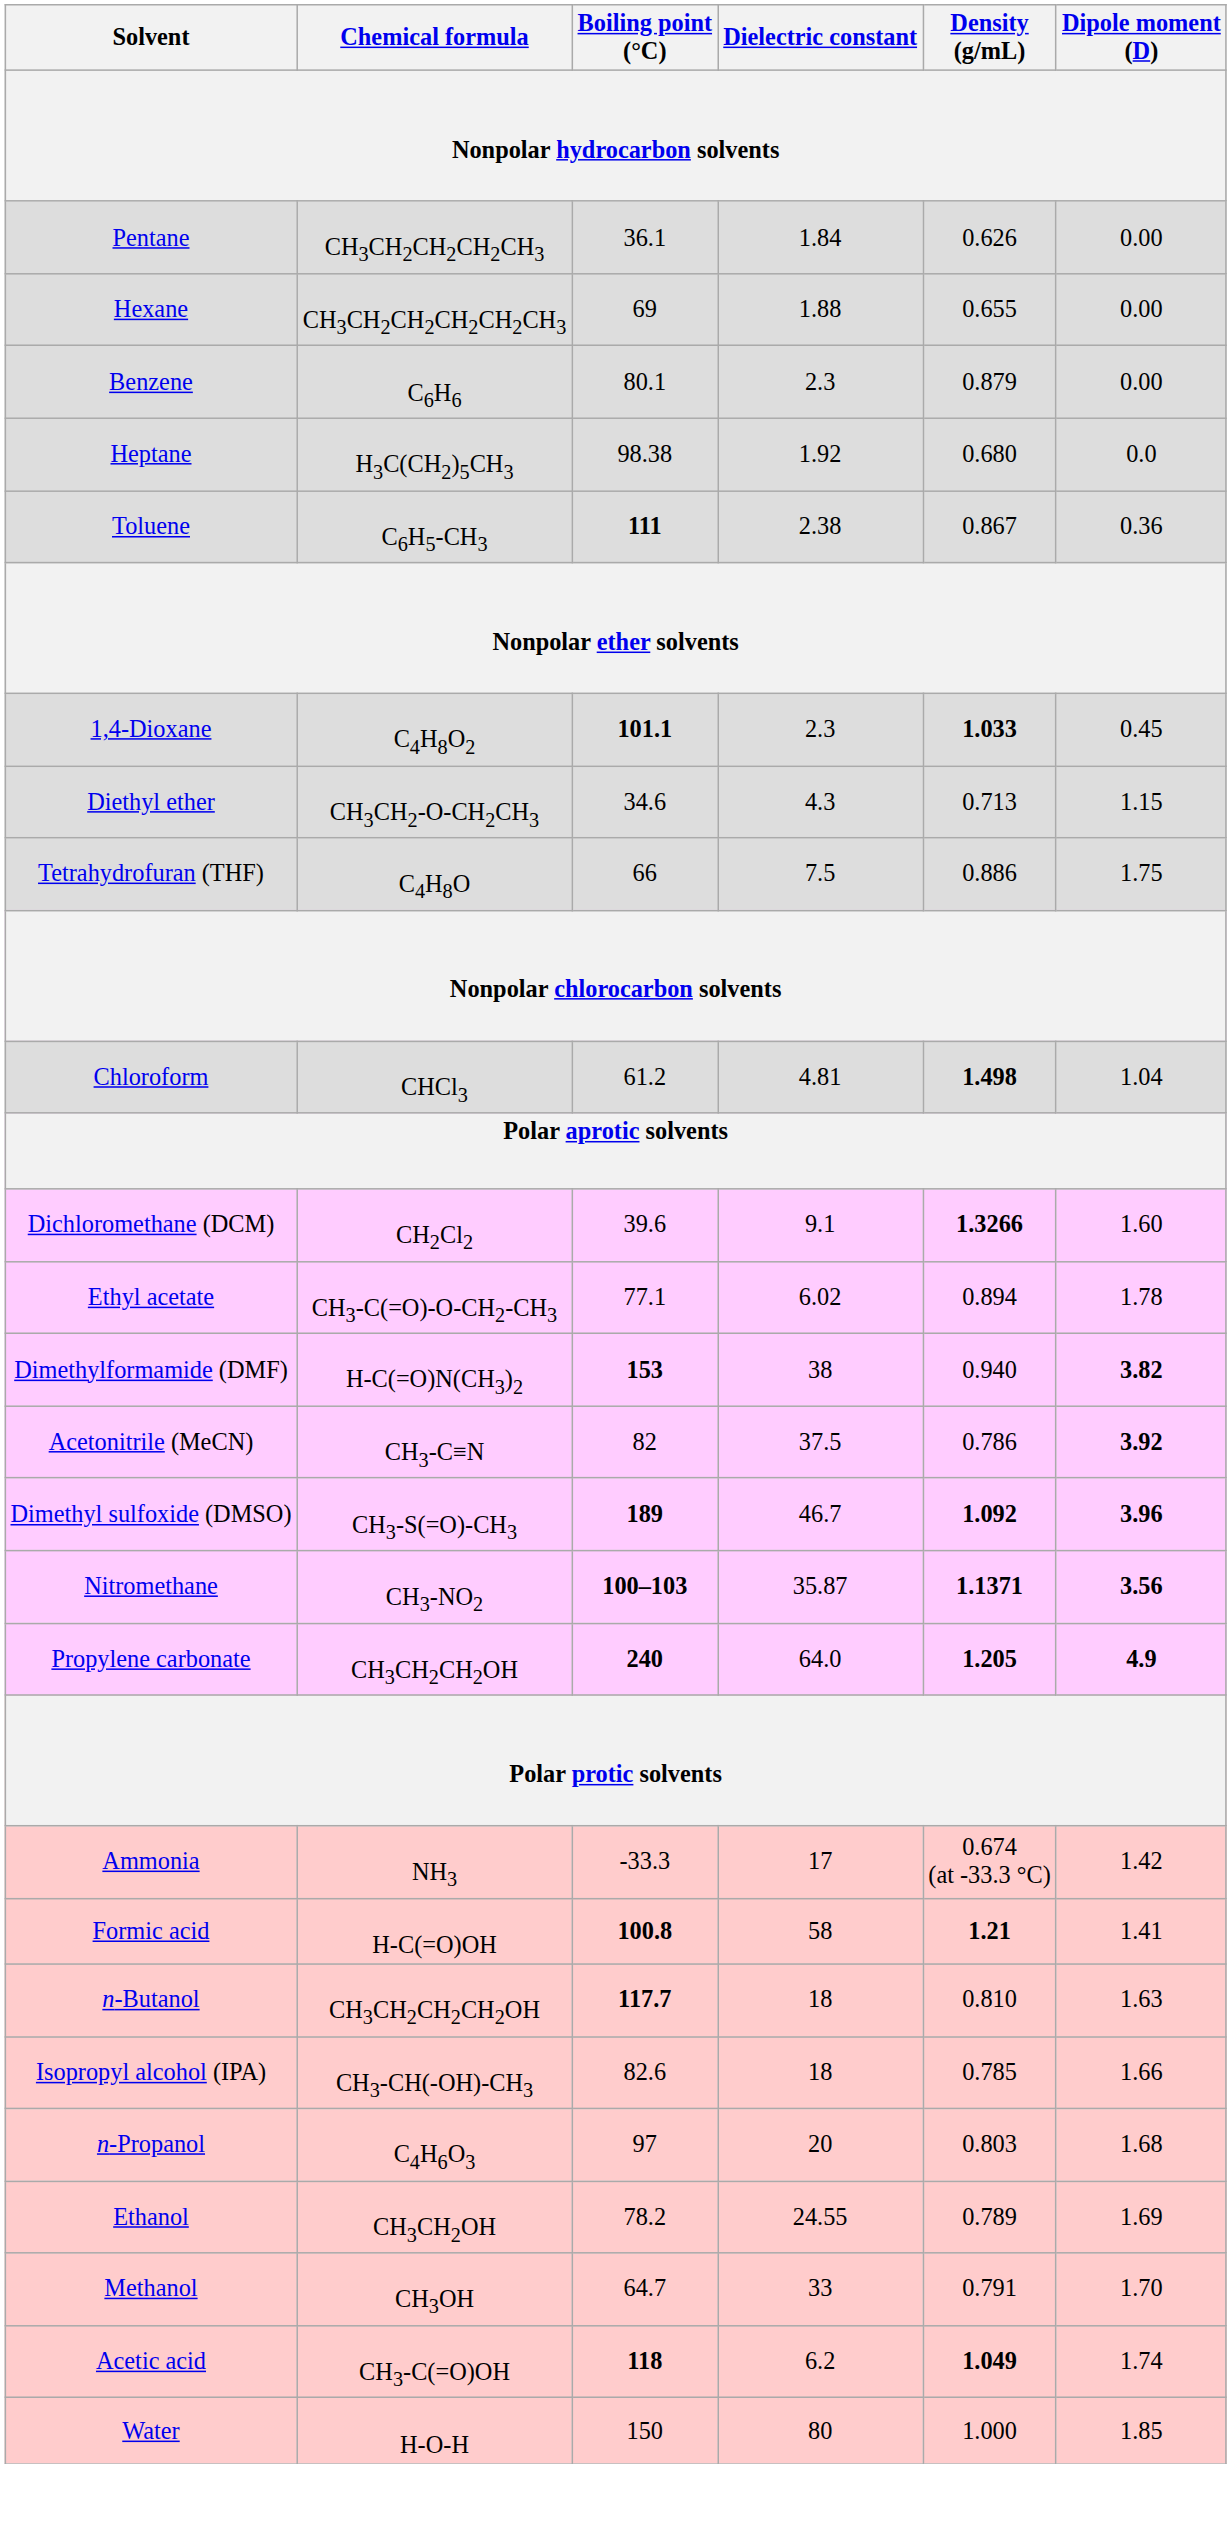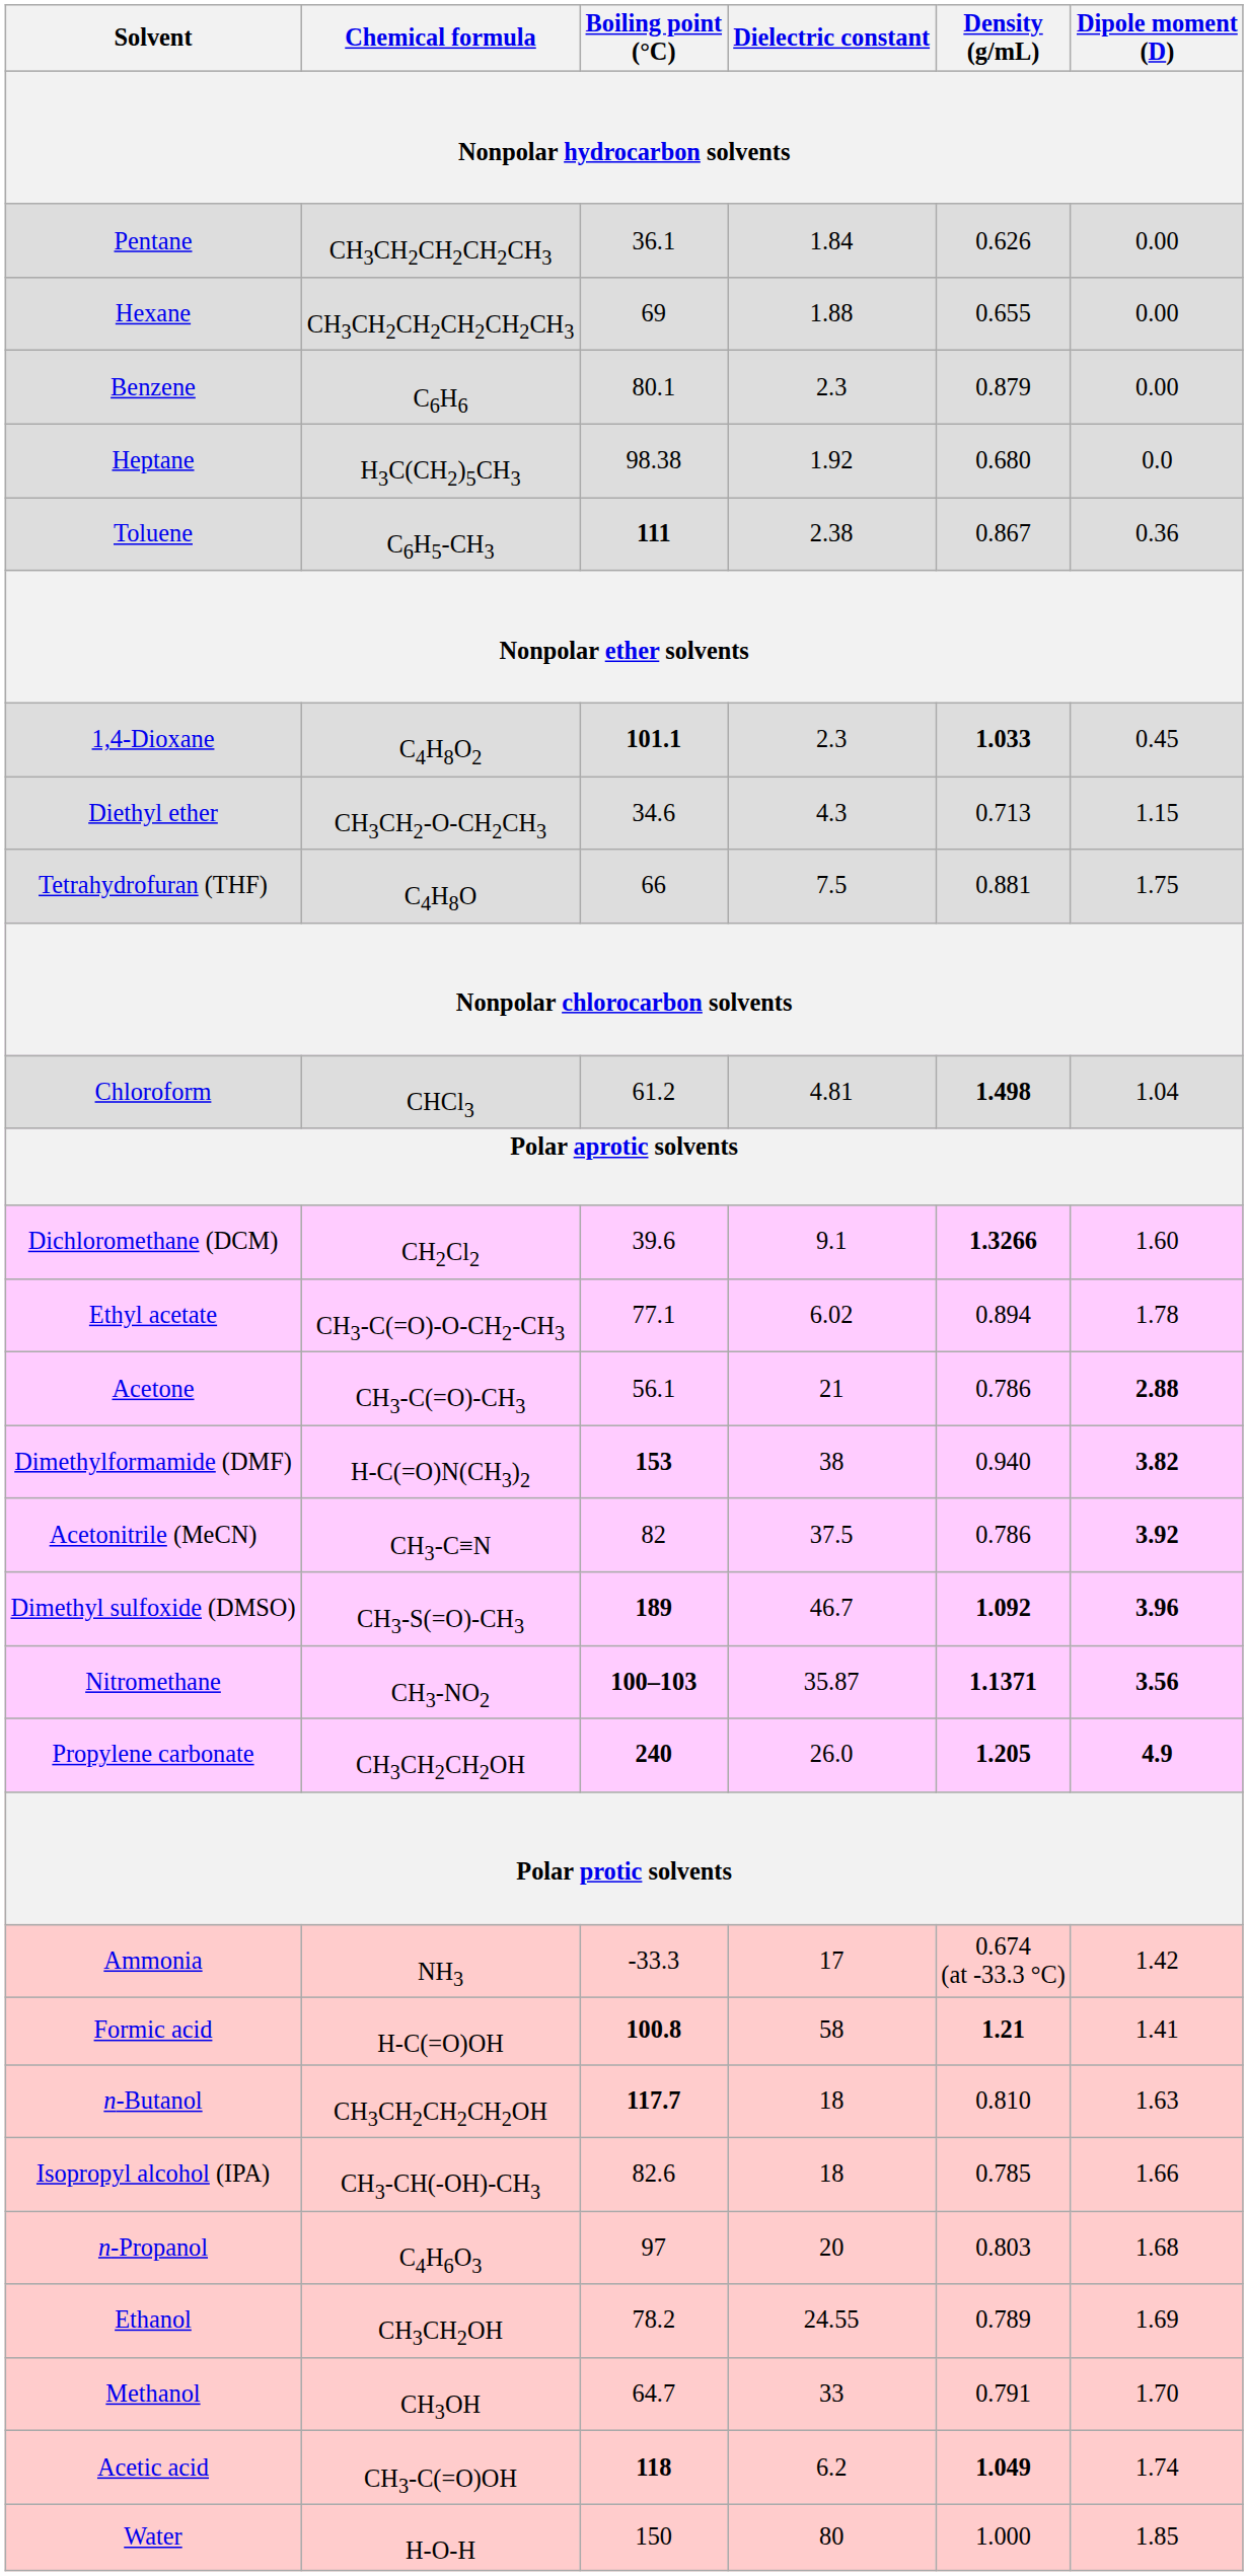Tetrahydrofuran (THF) | Density (g/mL): 0.886 -> 0.881
+ row: Acetone | CH3-C(=O)-CH3 | 56.1 | 21 | 0.786 | 2.88
Propylene carbonate | Dielectric constant: 64.0 -> 26.0
